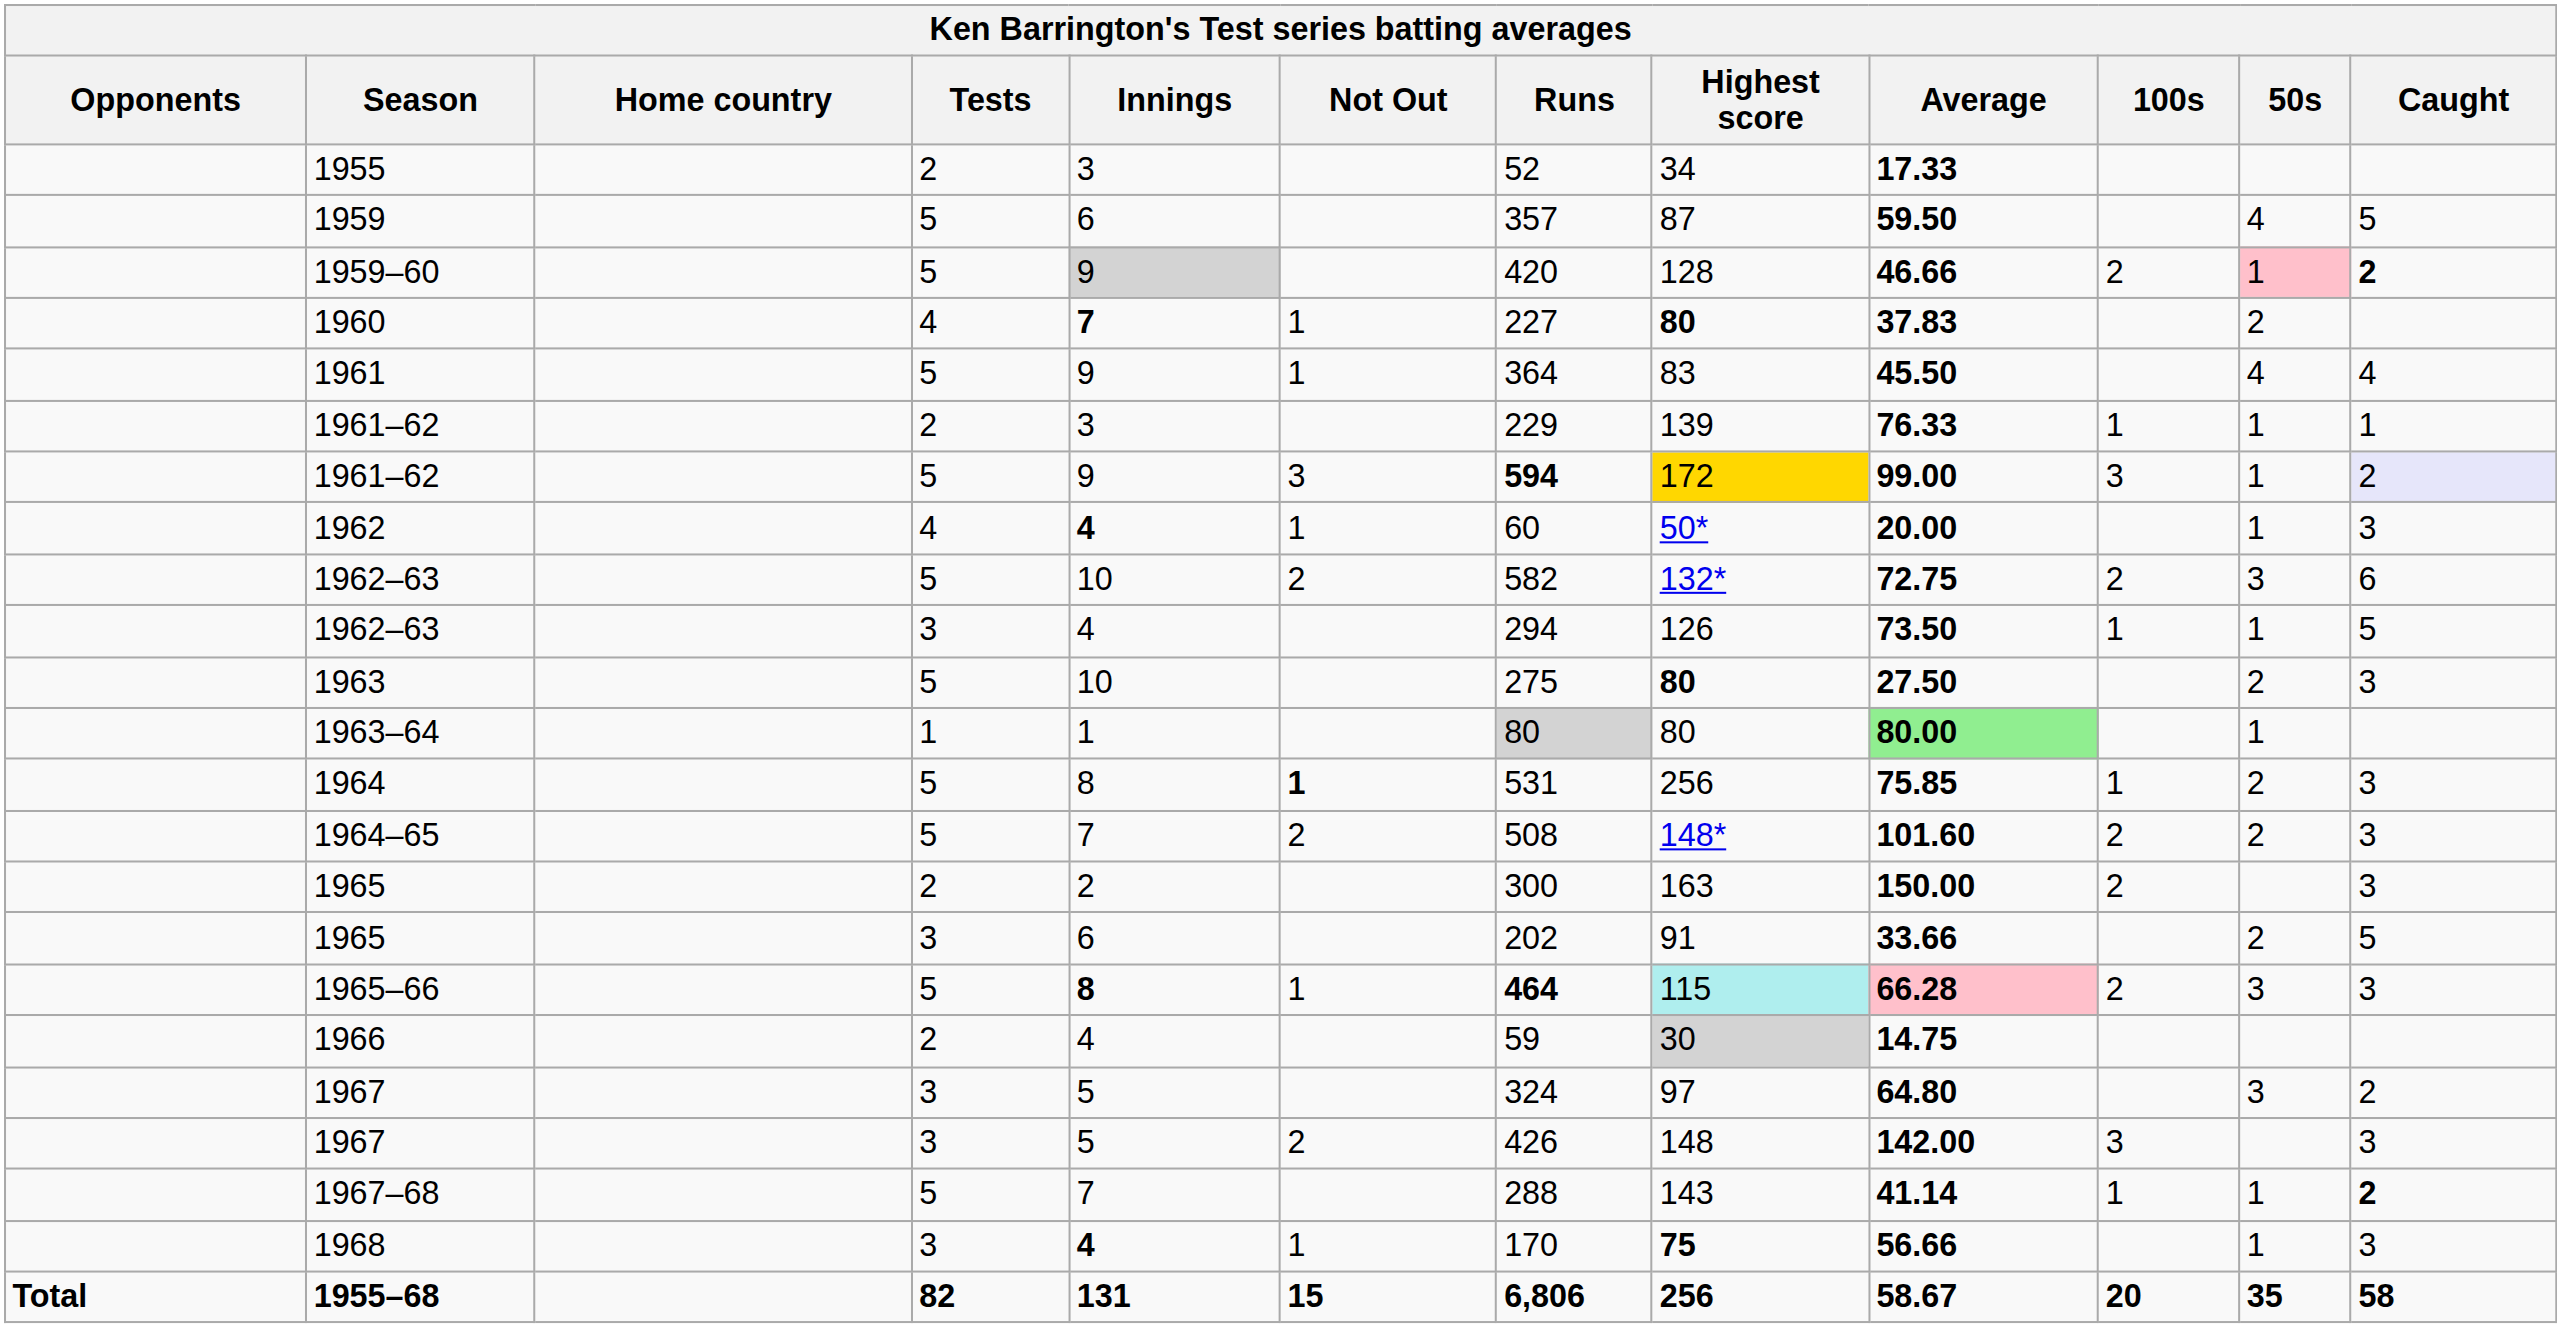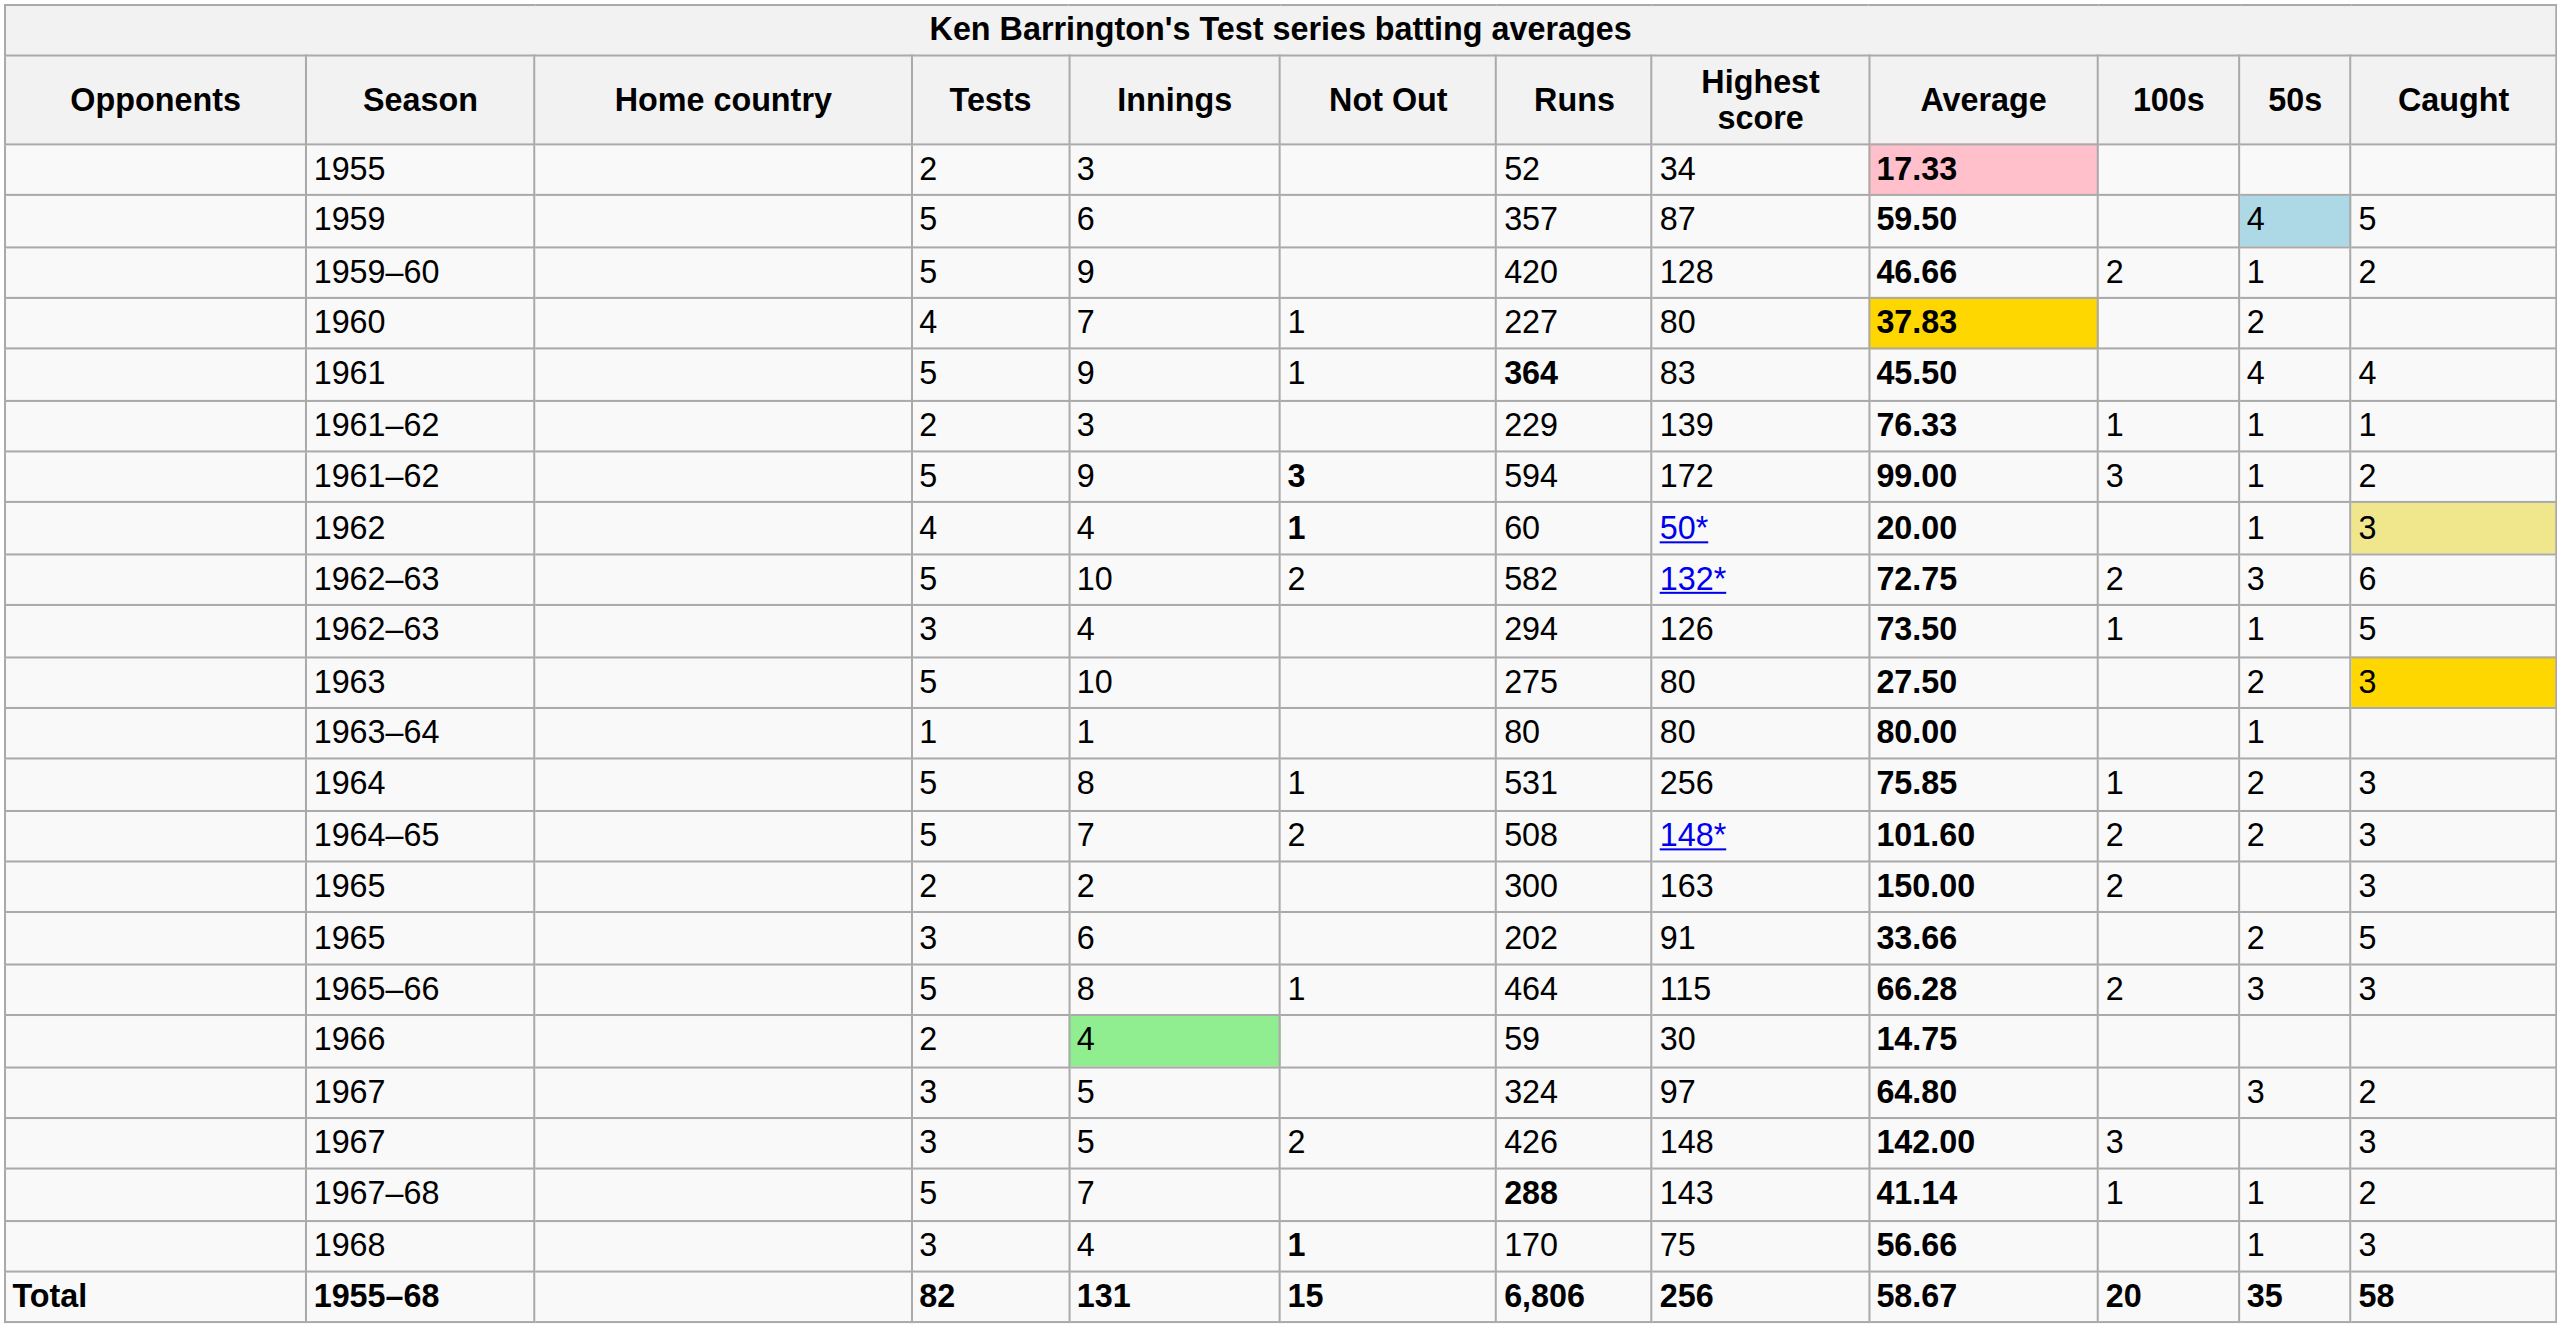1955 | Average: no background -> pink background
1959 | 50s: no background -> lightblue background
1959–60 | Innings: lightgrey background -> no background
1959–60 | 50s: pink background -> no background
1959–60 | Caught: bold -> normal
1960 | Innings: bold -> normal
1960 | Highest score: bold -> normal
1960 | Average: no background -> gold background
1961 | Runs: normal -> bold
1961–62 / 5 | Not Out: normal -> bold
1961–62 / 5 | Runs: bold -> normal
1961–62 / 5 | Highest score: gold background -> no background
1961–62 / 5 | Caught: lavender background -> no background
1962 | Innings: bold -> normal
1962 | Not Out: normal -> bold
1962 | Caught: no background -> khaki background
1963 | Highest score: bold -> normal
1963 | Caught: no background -> gold background
1963–64 | Runs: lightgrey background -> no background
1963–64 | Average: lightgreen background -> no background
1964 | Not Out: bold -> normal
1965–66 | Innings: bold -> normal
1965–66 | Runs: bold -> normal
1965–66 | Highest score: paleturquoise background -> no background
1965–66 | Average: pink background -> no background
1966 | Innings: no background -> lightgreen background
1966 | Highest score: lightgrey background -> no background
1967–68 | Runs: normal -> bold
1967–68 | Caught: bold -> normal
1968 | Innings: bold -> normal
1968 | Not Out: normal -> bold
1968 | Highest score: bold -> normal
